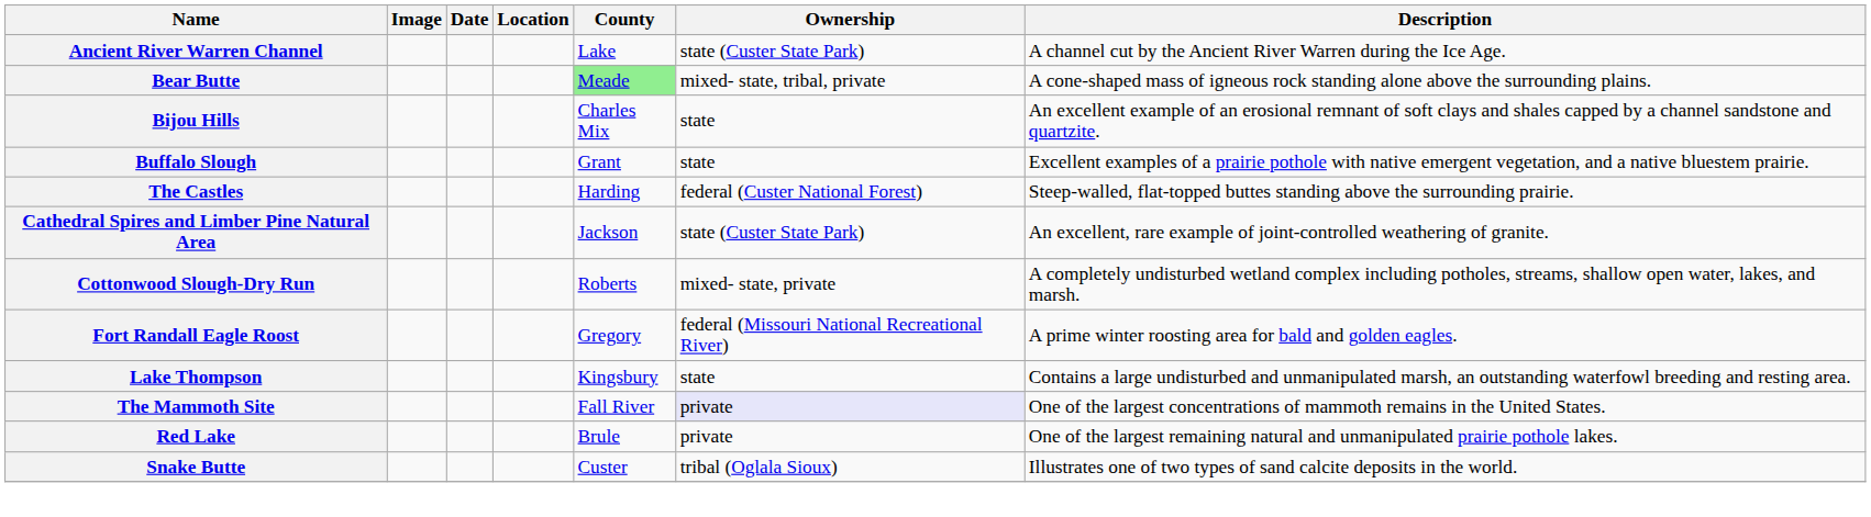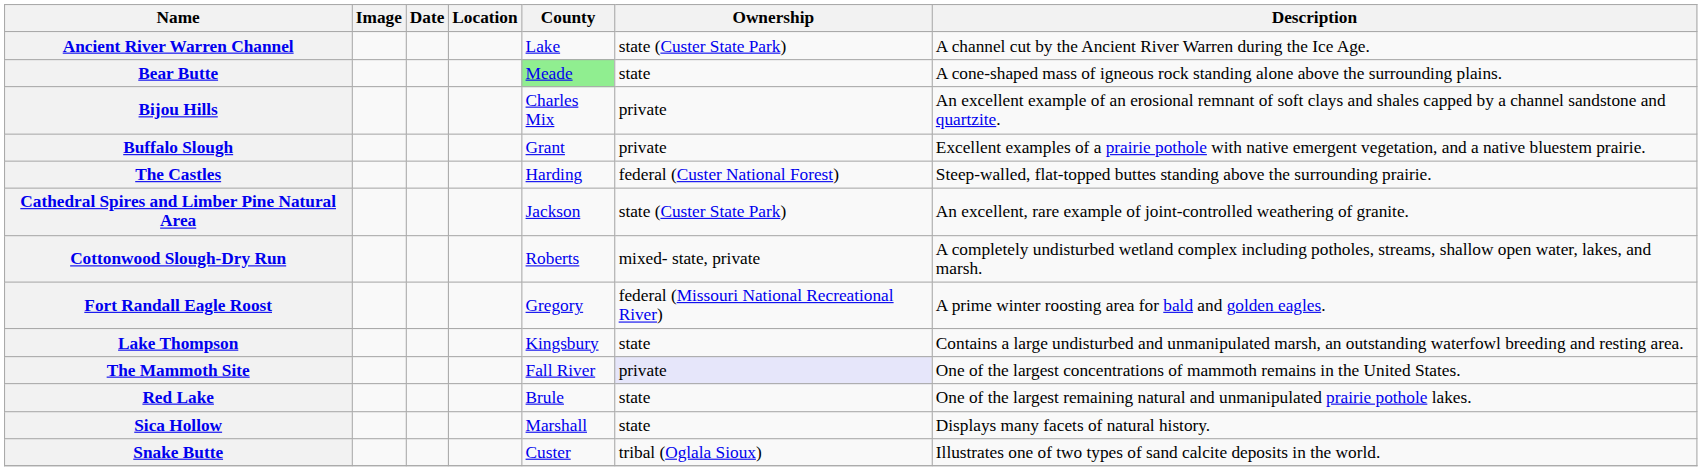Bear Butte | Ownership: mixed- state, tribal, private -> state
Bijou Hills | Ownership: state -> private
Buffalo Slough | Ownership: state -> private
Red Lake | Ownership: private -> state
+ row: Sica Hollow | Marshall | state | Displays many facets of natural history.
